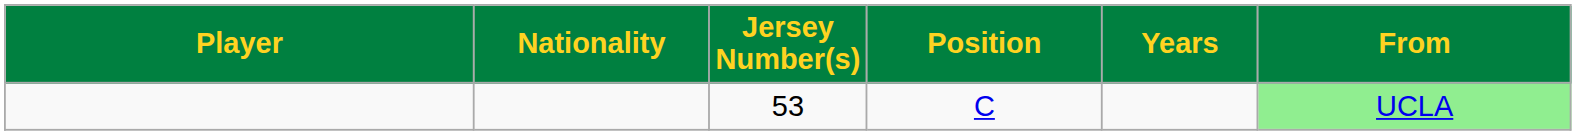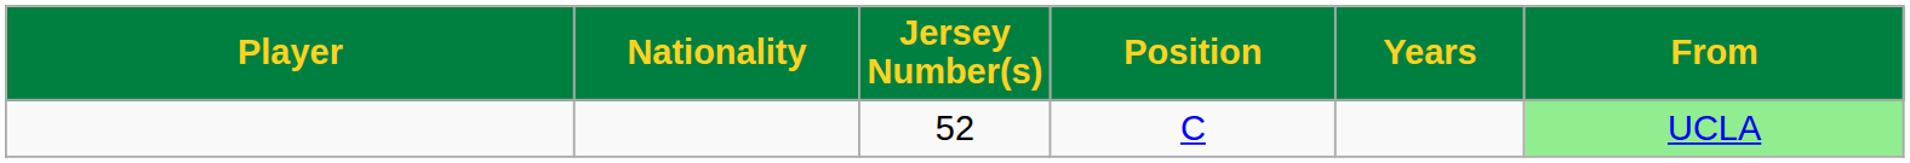row 2 | Jersey Number(s): 53 -> 52
